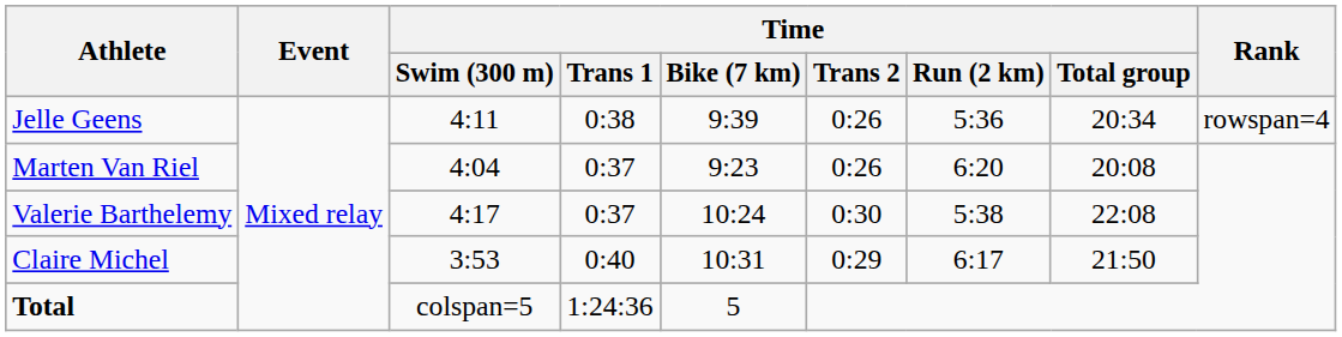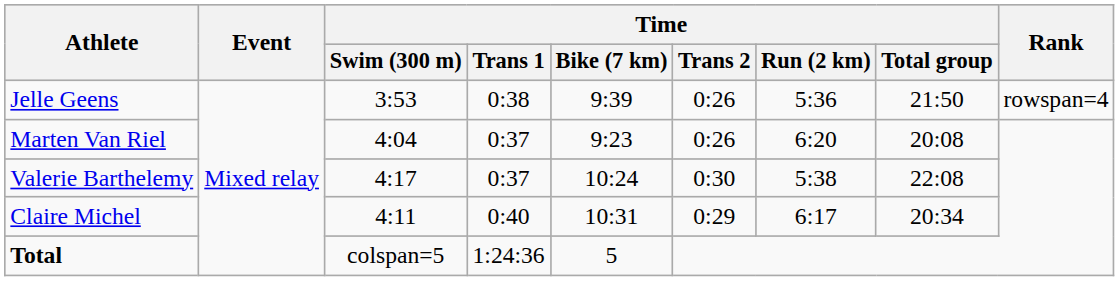Jelle Geens | Time / Swim (300 m): 4:11 -> 3:53
Jelle Geens | Time / Total group: 20:34 -> 21:50
Claire Michel | Time / Swim (300 m): 3:53 -> 4:11
Claire Michel | Time / Total group: 21:50 -> 20:34
